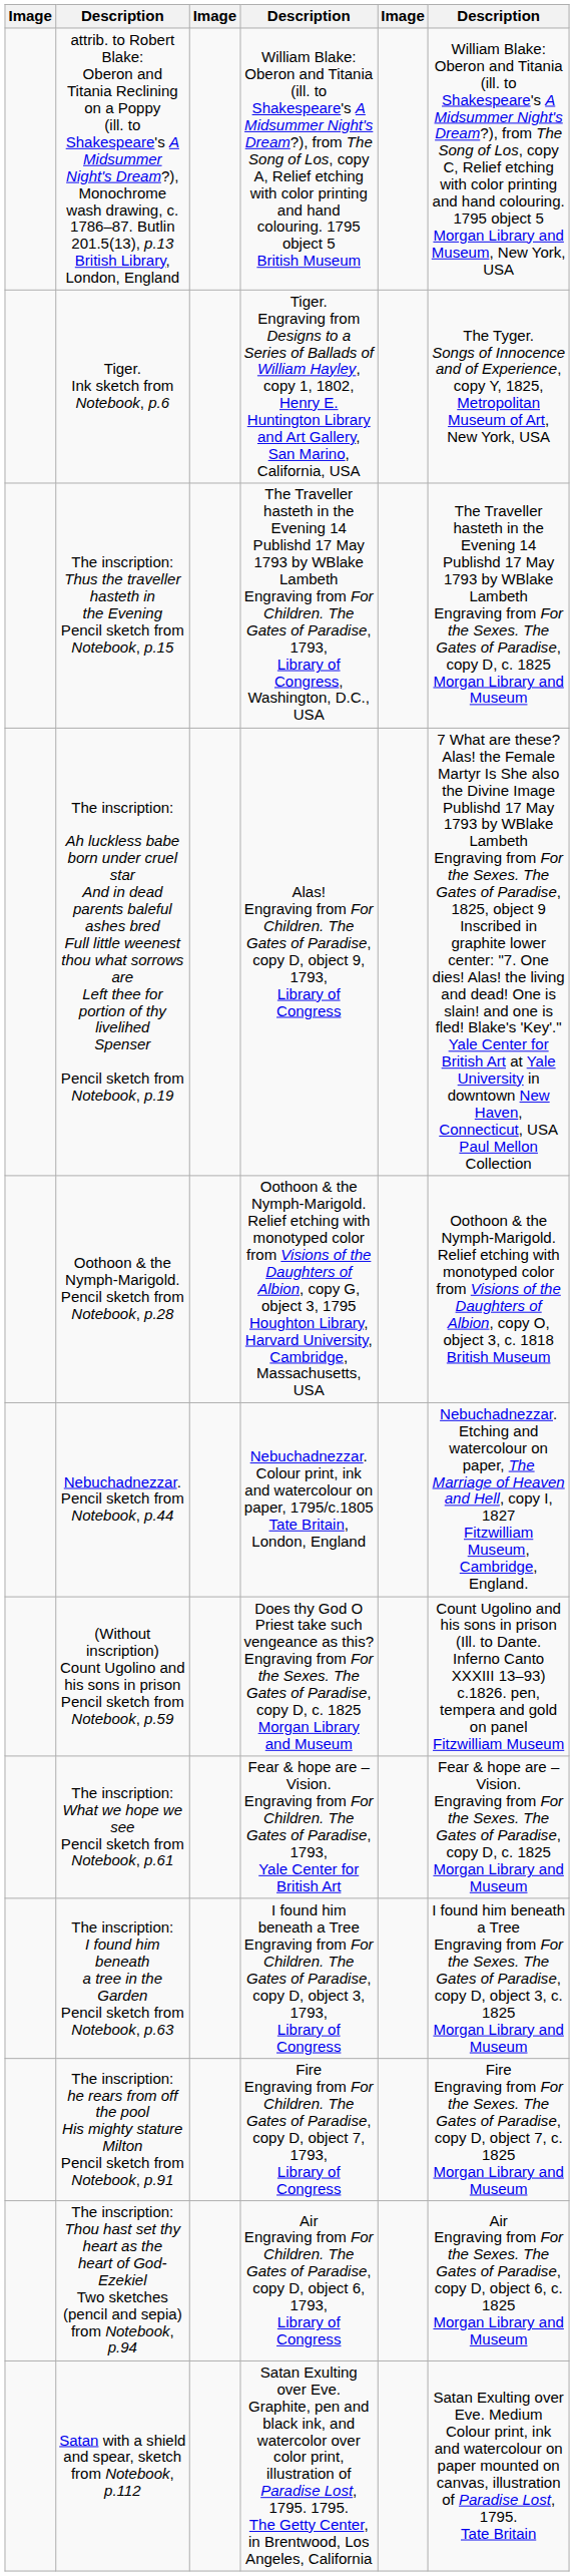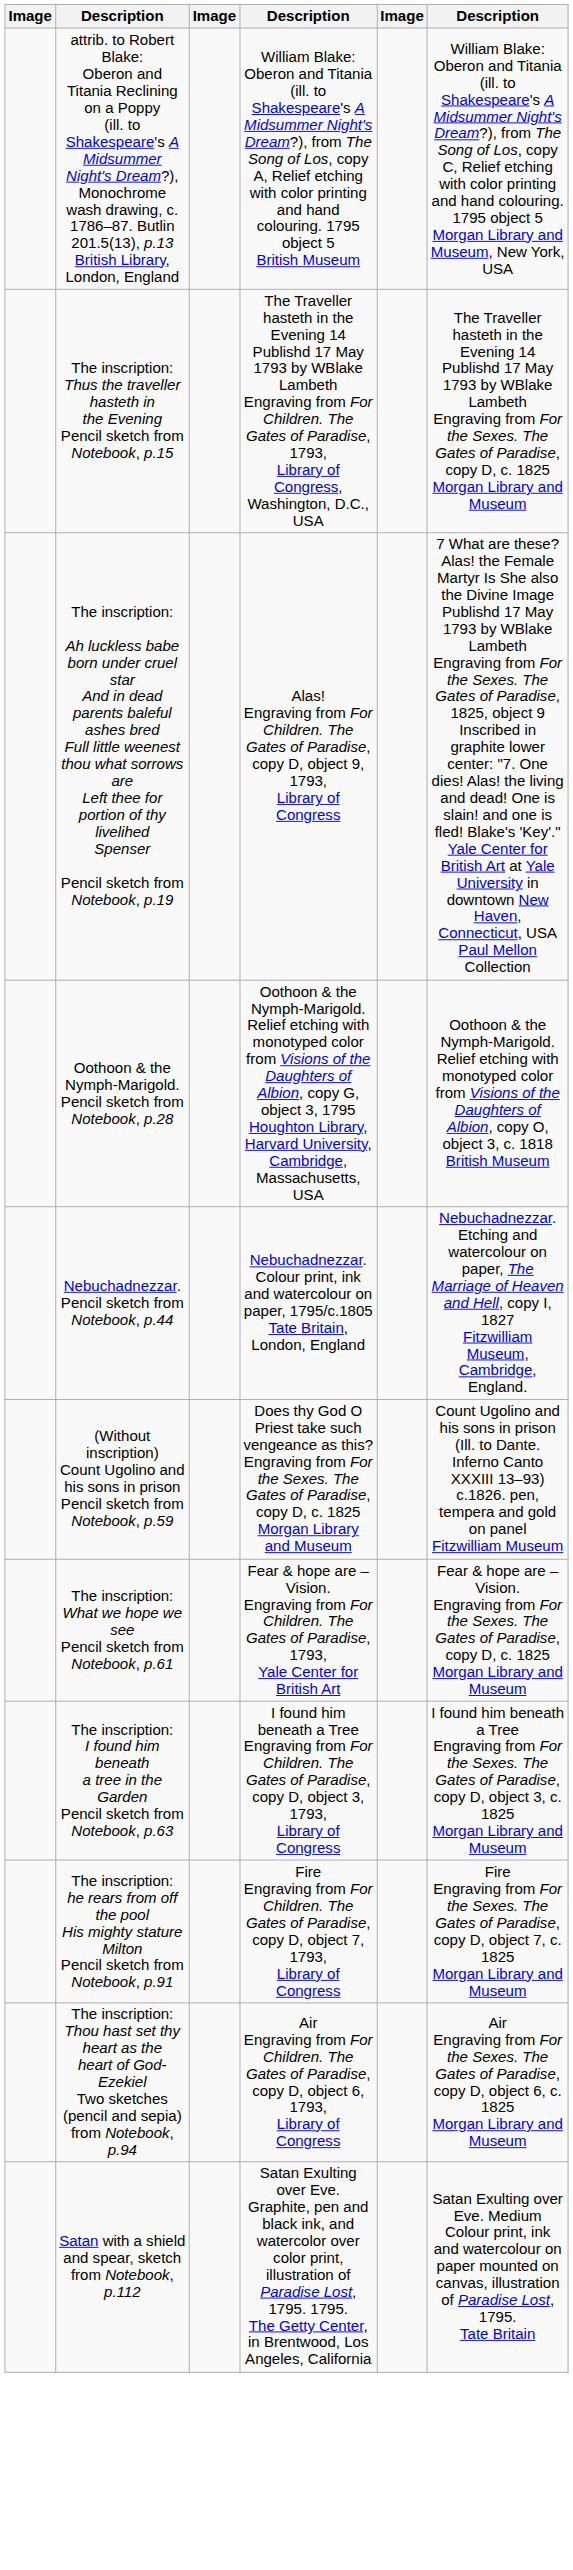- row: Tiger. Ink sketch from Notebook, p.6 | Tiger. Engraving from Designs to a Series of Ballads of William Hayley, copy 1, 1802, Henry E. Huntington Library and Art Gallery, San Marino, California, USA | The Tyger. Songs of Innocence and of Experience, copy Y, 1825, Metropolitan Museum of Art, New York, USA
